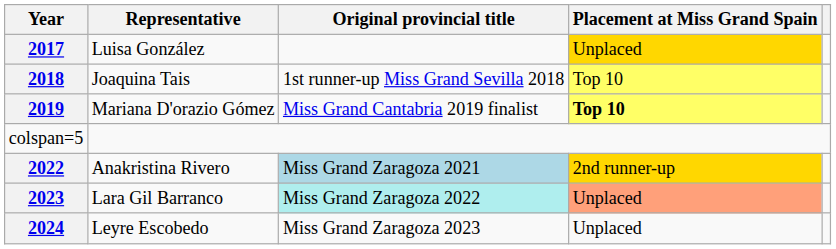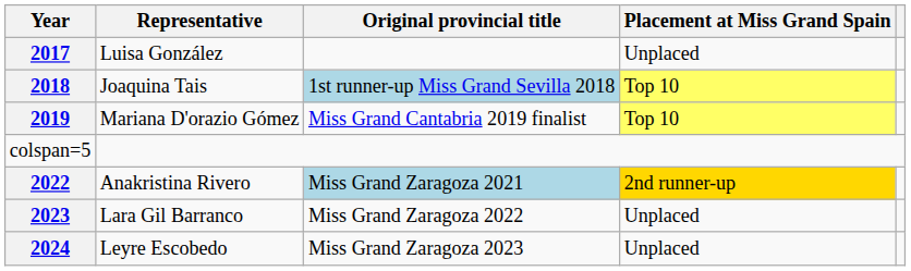Luisa González | Placement at Miss Grand Spain: gold background -> no background
Joaquina Tais | Original provincial title: no background -> lightblue background
Mariana D'orazio Gómez | Placement at Miss Grand Spain: bold -> normal
Lara Gil Barranco | Original provincial title: paleturquoise background -> no background
Lara Gil Barranco | Placement at Miss Grand Spain: lightsalmon background -> no background
